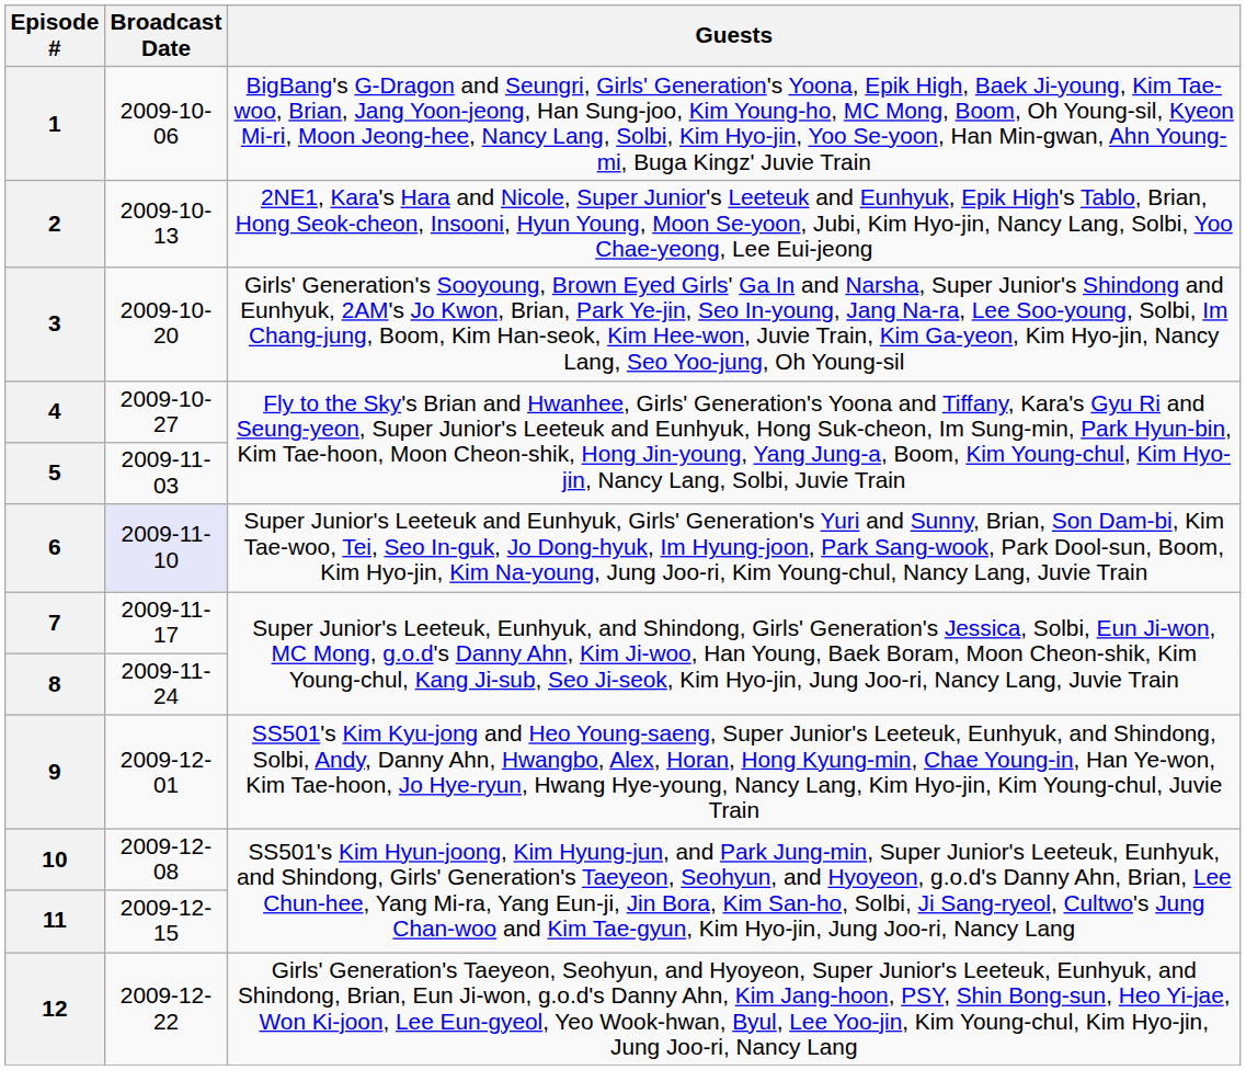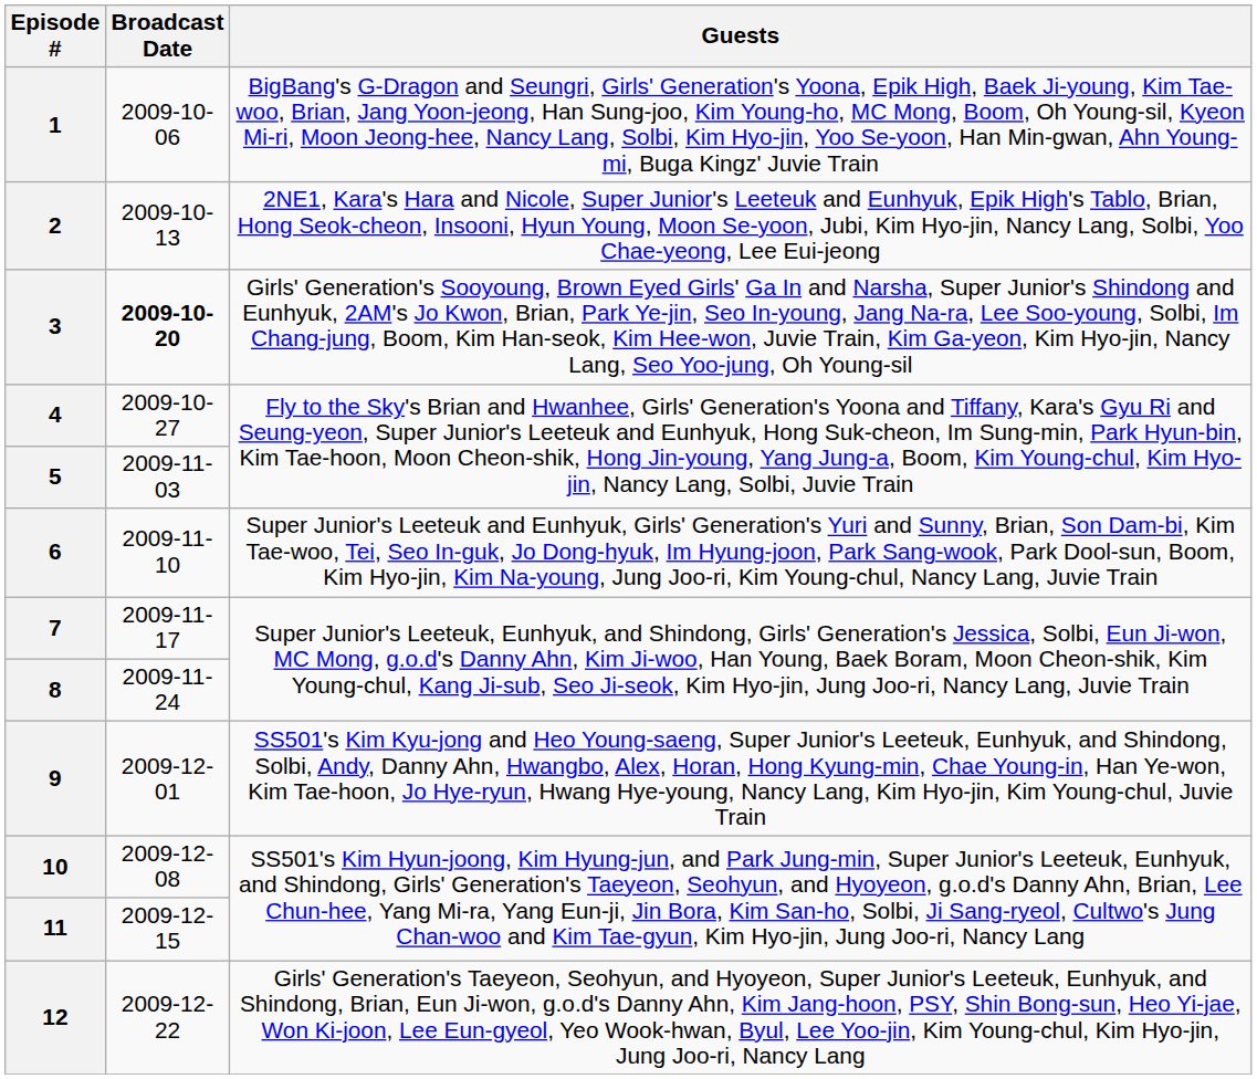3 | Broadcast Date: normal -> bold
6 | Broadcast Date: lavender background -> no background
